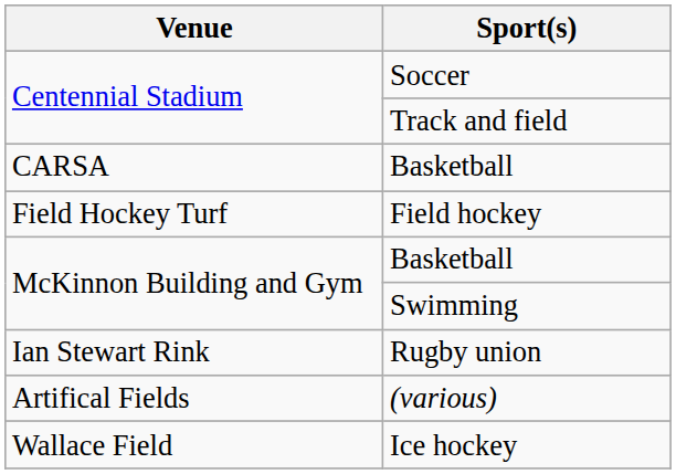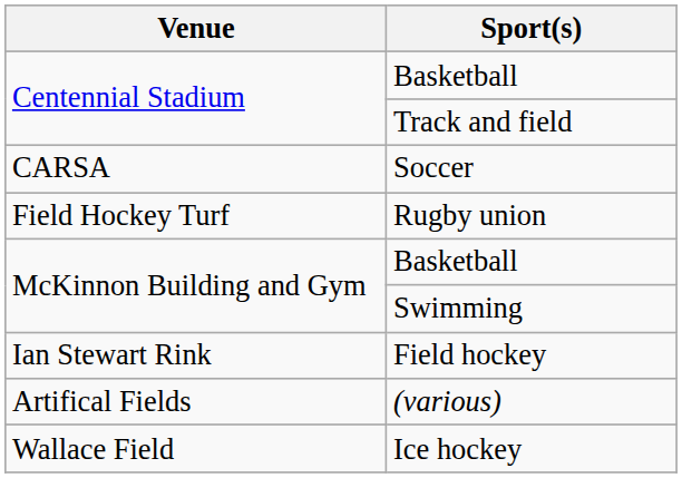row 2 | Sport(s): Soccer -> Basketball
row 4 | Sport(s): Basketball -> Soccer
row 5 | Sport(s): Field hockey -> Rugby union
row 8 | Sport(s): Rugby union -> Field hockey
